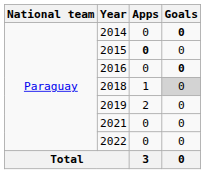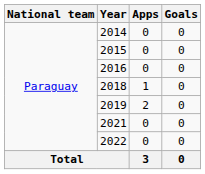2014 | Goals: bold -> normal
2015 | Apps: bold -> normal
2016 | Goals: bold -> normal
2018 | Goals: lightgrey background -> no background
